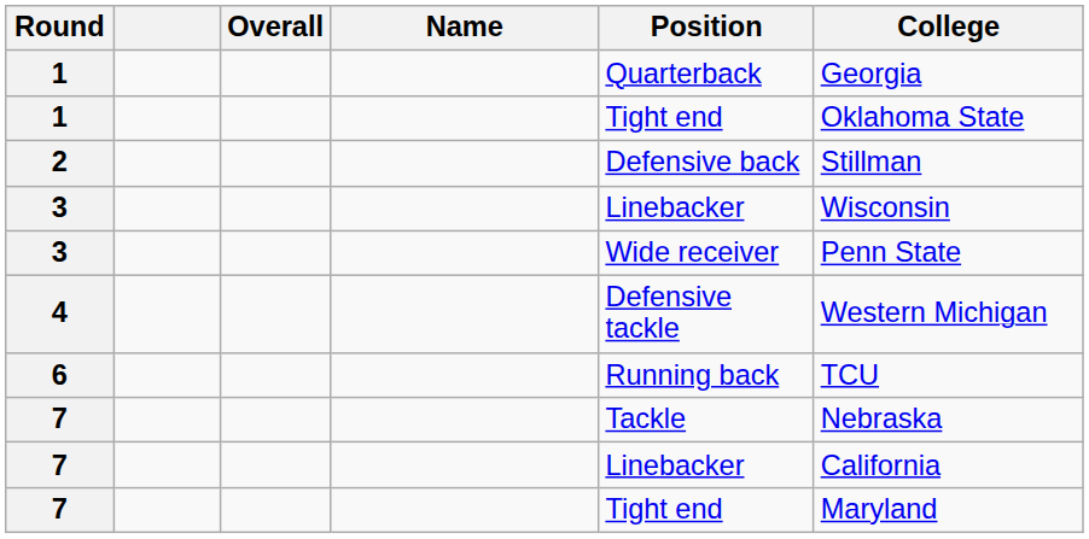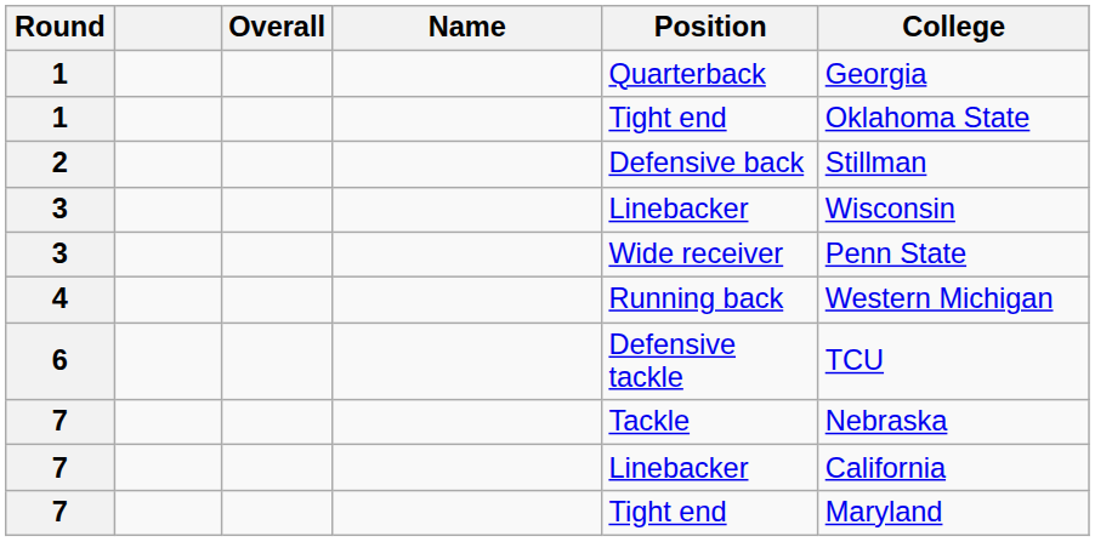4 | Position: Defensive tackle -> Running back
6 | Position: Running back -> Defensive tackle
